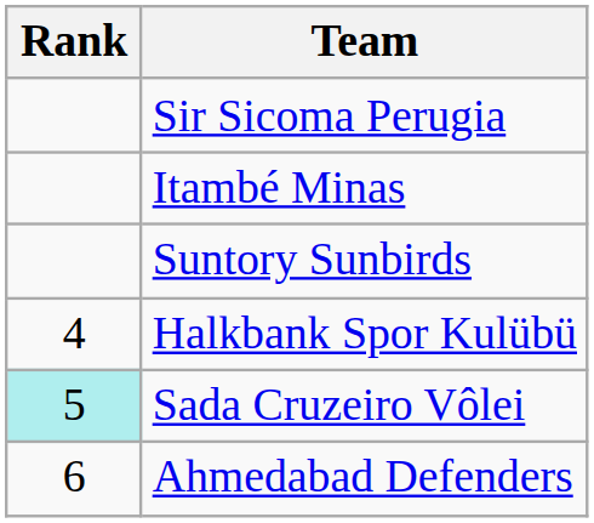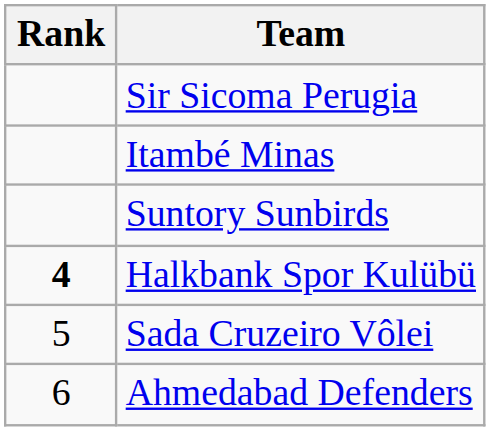Halkbank Spor Kulübü | Rank: normal -> bold
Sada Cruzeiro Vôlei | Rank: paleturquoise background -> no background
